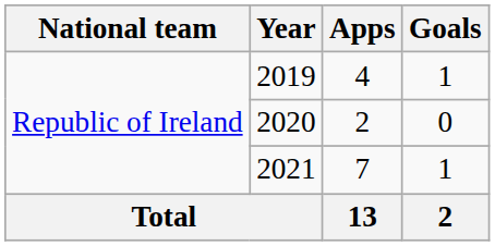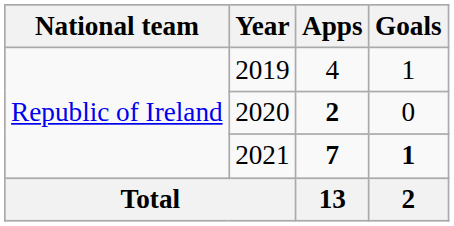2020 | Apps: normal -> bold
2021 | Apps: normal -> bold
2021 | Goals: normal -> bold
